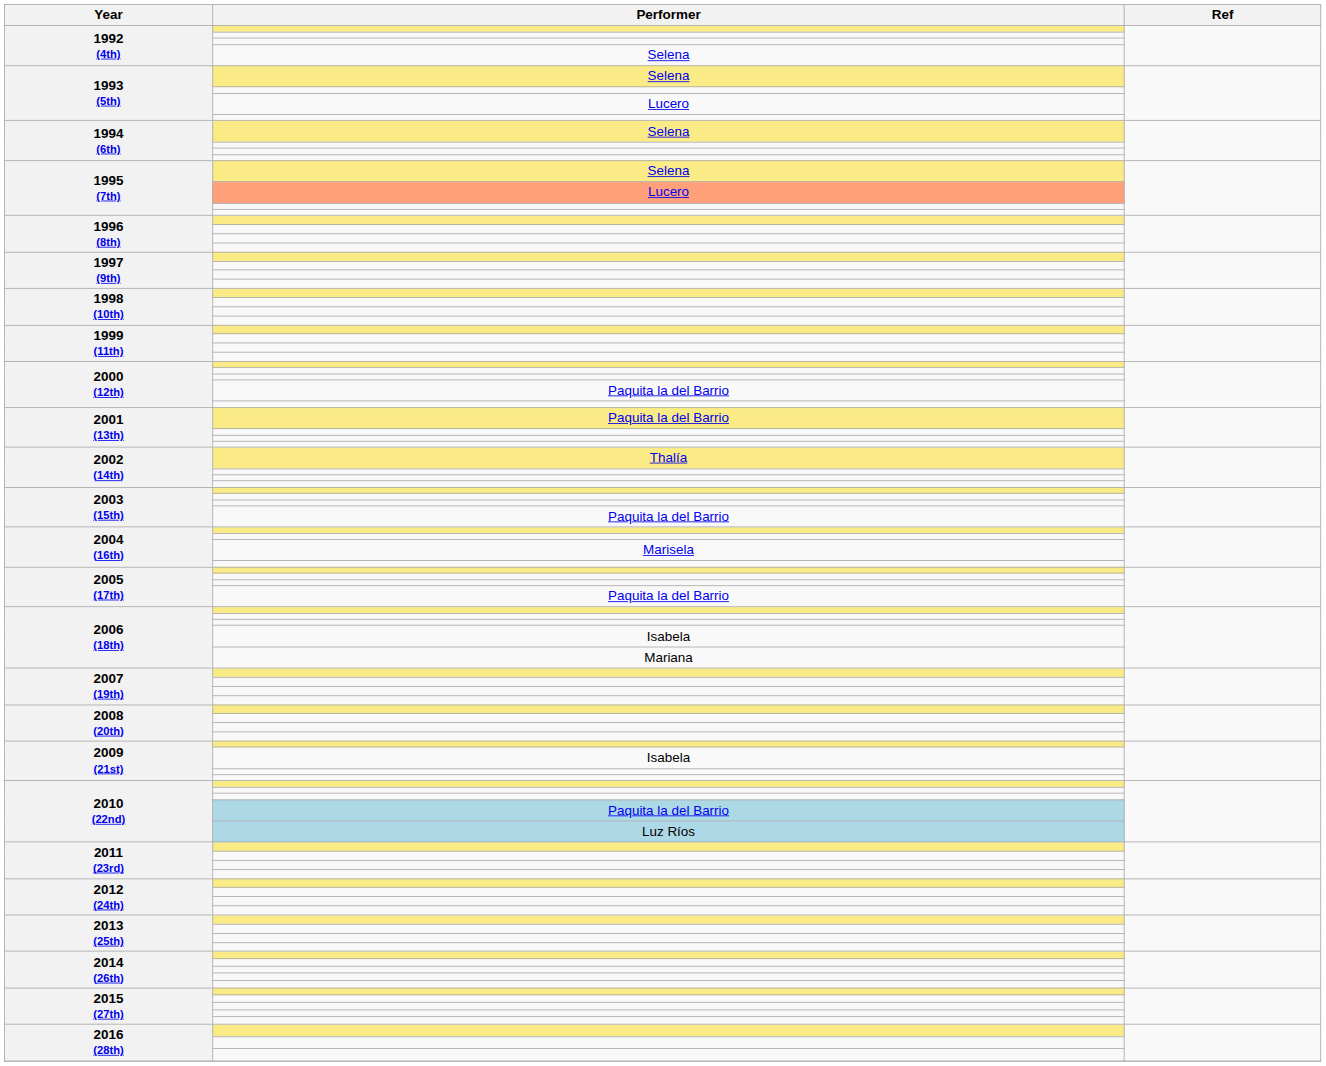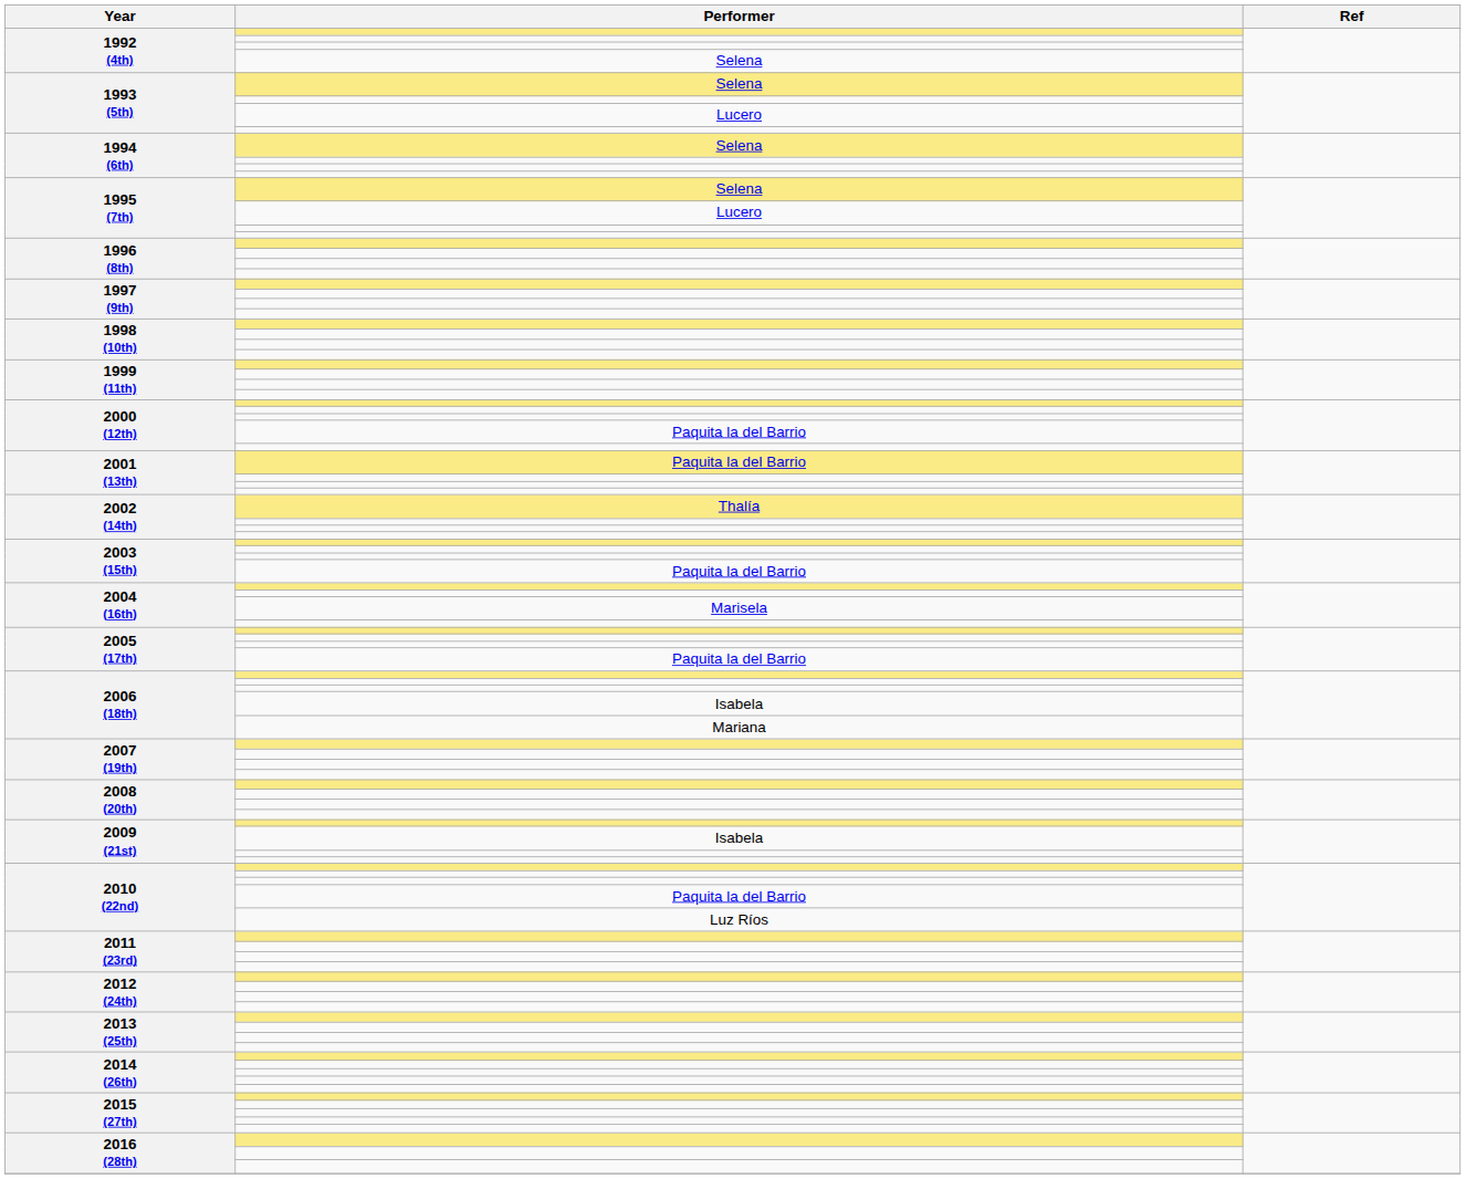1995 (7th) / Lucero | Performer: lightsalmon background -> no background
2010 (22nd) / Paquita la del Barrio | Performer: lightblue background -> no background
2010 (22nd) / Luz Ríos | Performer: lightblue background -> no background
